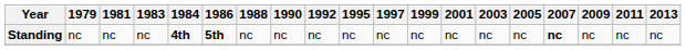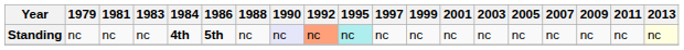Standing | 1990: no background -> lavender background
Standing | 1992: no background -> lightsalmon background
Standing | 1995: no background -> paleturquoise background
Standing | 2007: bold -> normal
Standing | 2013: no background -> lightyellow background
